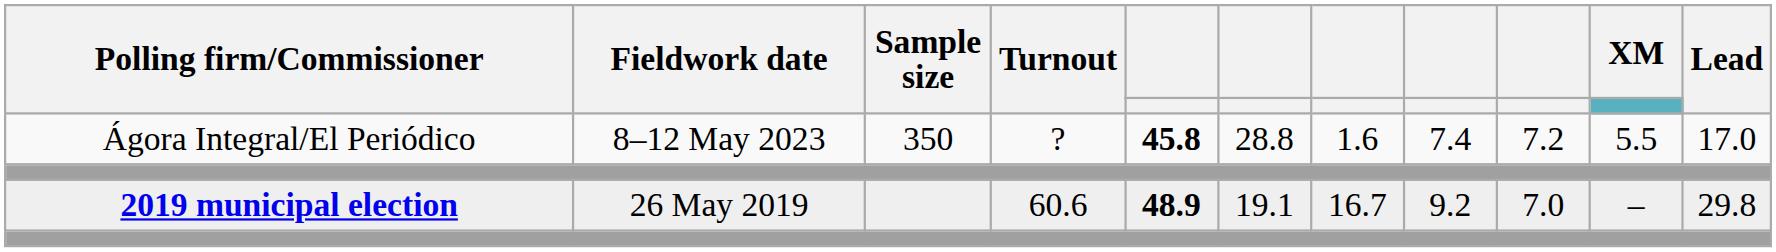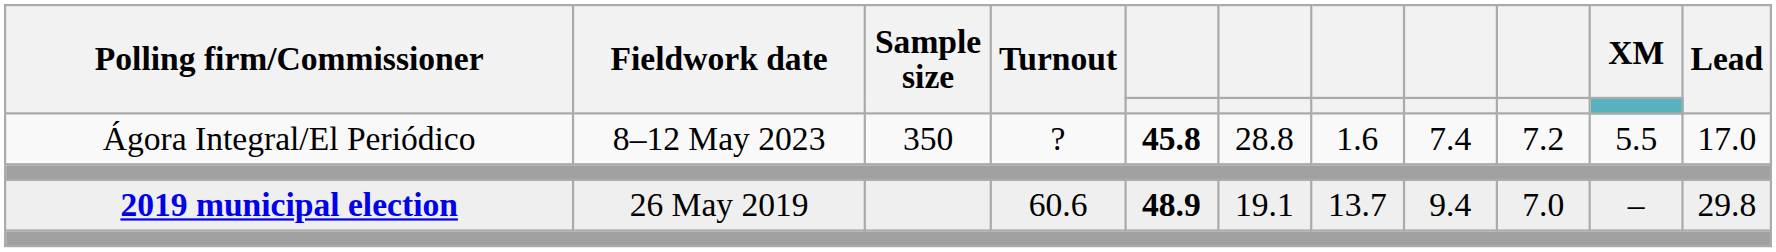2019 municipal election | column 7: 16.7 -> 13.7
2019 municipal election | column 8: 9.2 -> 9.4
